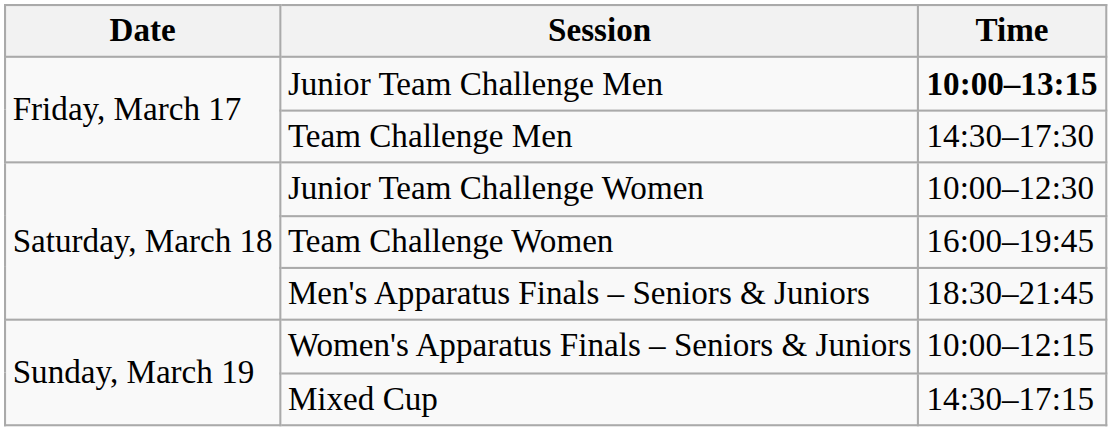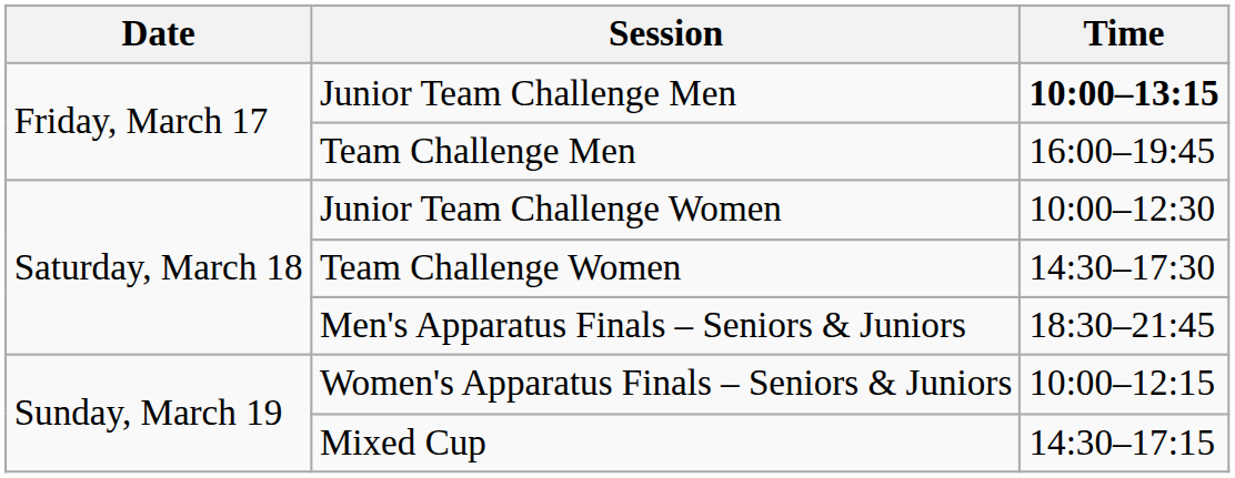Team Challenge Men | Time: 14:30–17:30 -> 16:00–19:45
Team Challenge Women | Time: 16:00–19:45 -> 14:30–17:30
